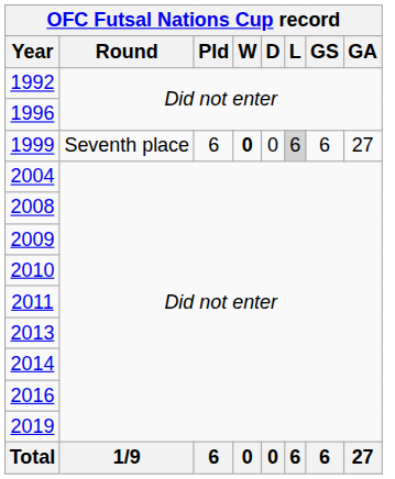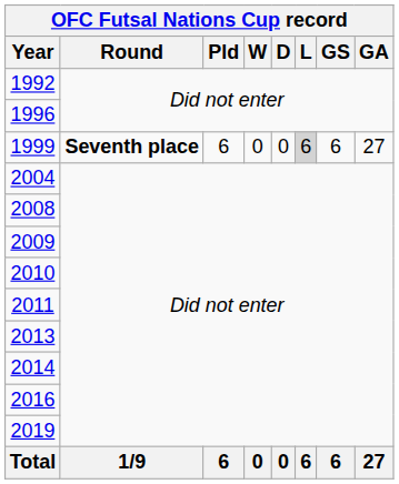1999 | Round: normal -> bold
1999 | W: bold -> normal
